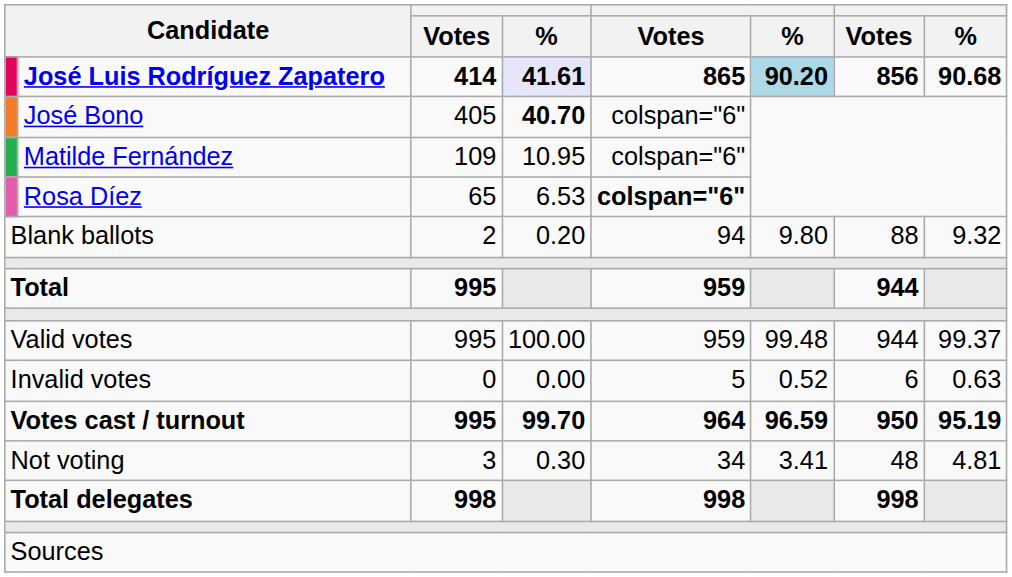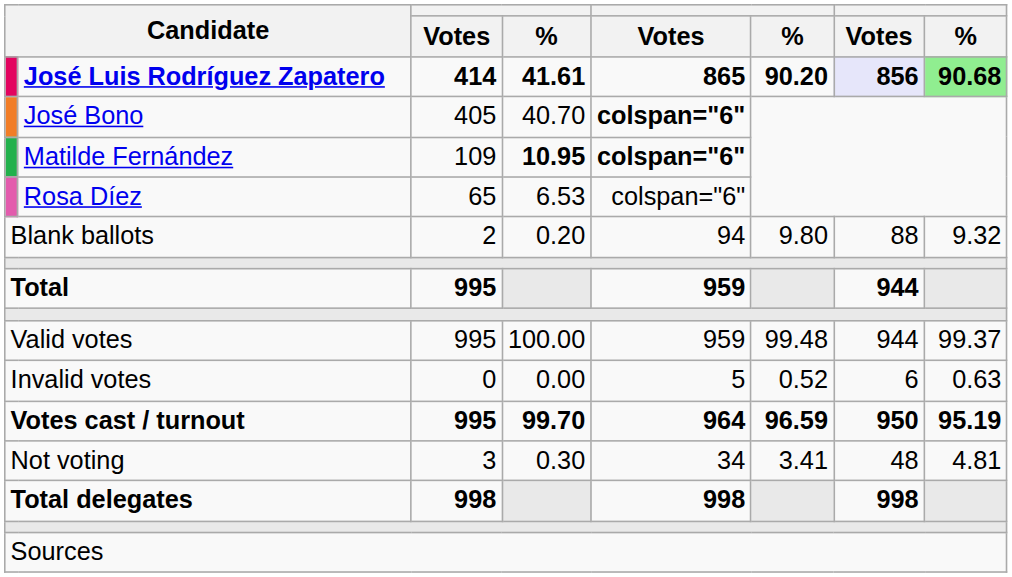José Luis Rodríguez Zapatero | column 4: lavender background -> no background
José Luis Rodríguez Zapatero | column 6: lightblue background -> no background
José Luis Rodríguez Zapatero | column 7: no background -> lavender background
José Luis Rodríguez Zapatero | column 8: no background -> lightgreen background
José Bono | column 4: bold -> normal
José Bono | column 5: normal -> bold
Matilde Fernández | column 4: normal -> bold
Matilde Fernández | column 5: normal -> bold
Rosa Díez | column 5: bold -> normal
